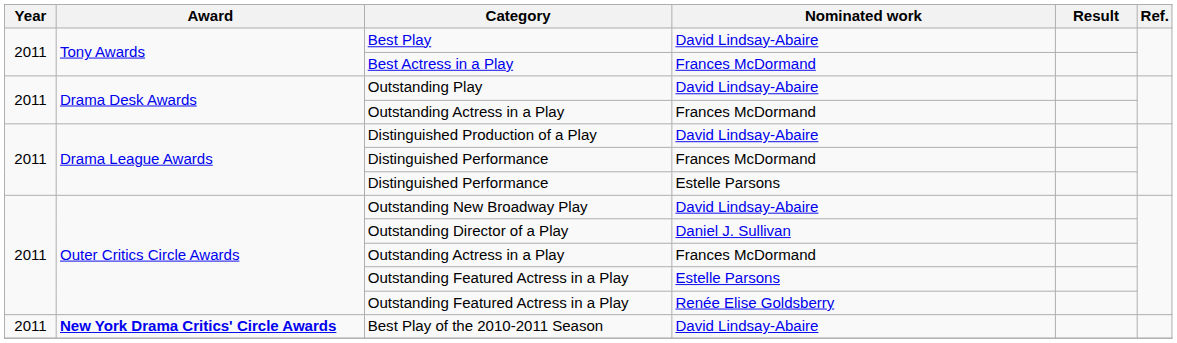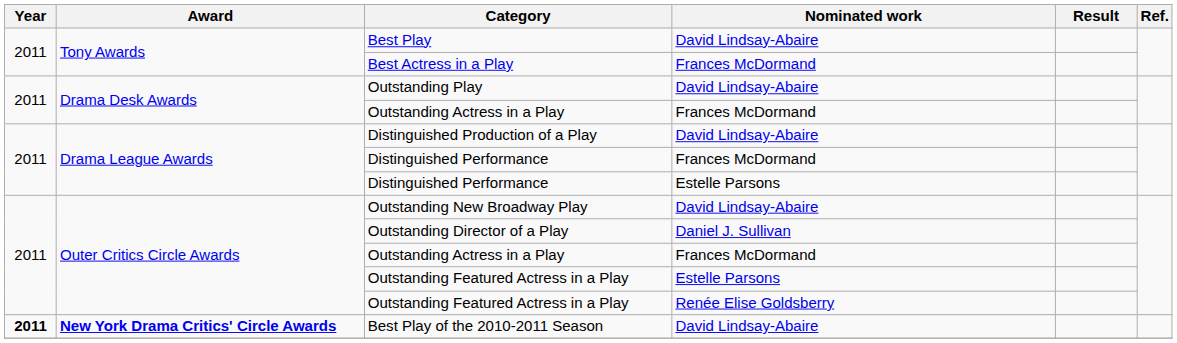Best Play of the 2010-2011 Season | Year: normal -> bold
